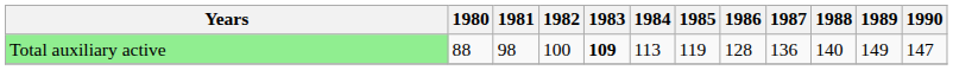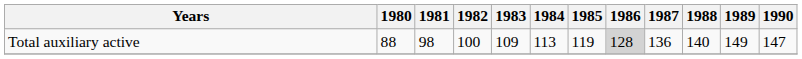row 2 | Years: lightgreen background -> no background
row 2 | 1983: bold -> normal
row 2 | 1986: no background -> lightgrey background
